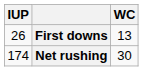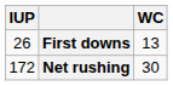Net rushing | IUP: 174 -> 172
